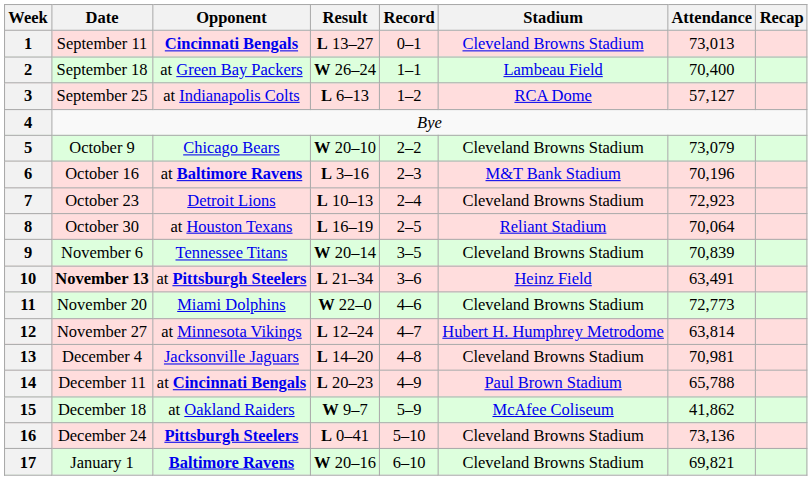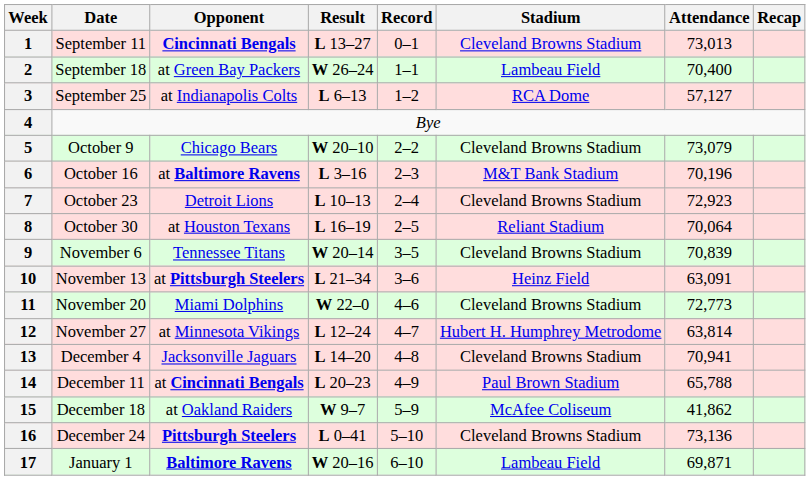10 | Date: bold -> normal
10 | Attendance: 63,491 -> 63,091
13 | Attendance: 70,981 -> 70,941
17 | Stadium: Cleveland Browns Stadium -> Lambeau Field
17 | Attendance: 69,821 -> 69,871
